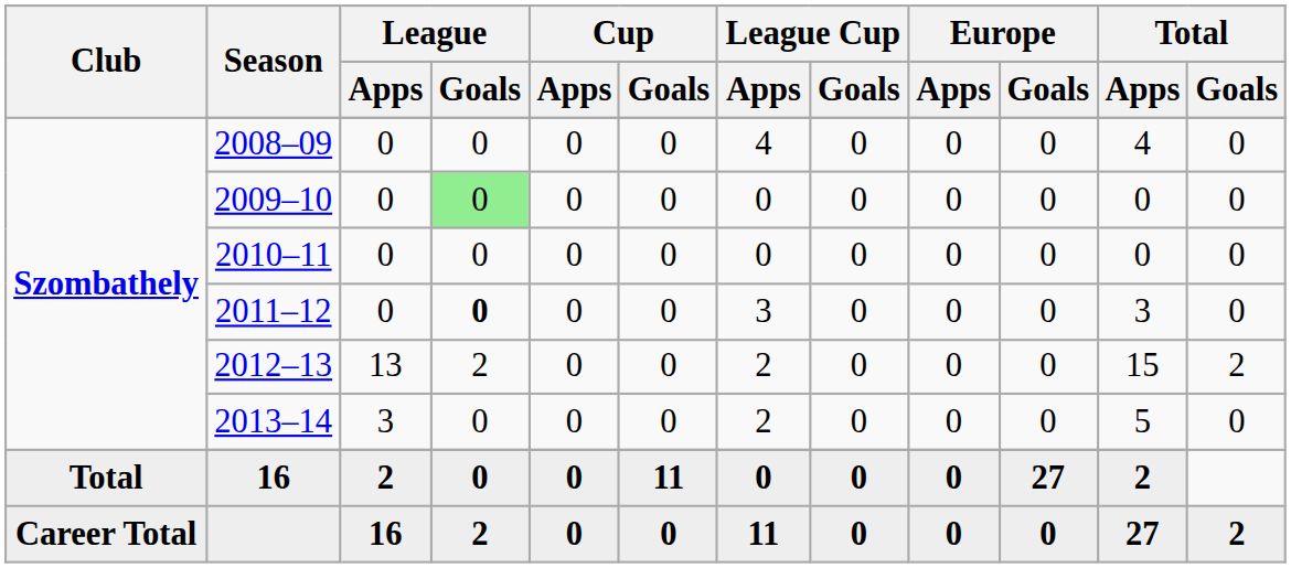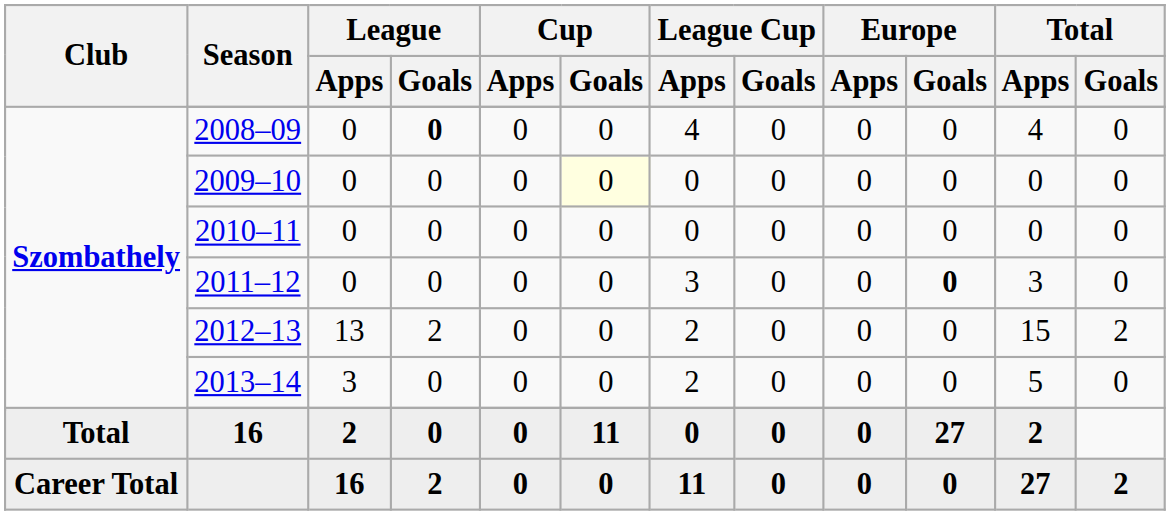2008–09 | League / Goals: normal -> bold
2009–10 | League / Goals: lightgreen background -> no background
2009–10 | Cup / Goals: no background -> lightyellow background
2011–12 | League / Goals: bold -> normal
2011–12 | Europe / Goals: normal -> bold
